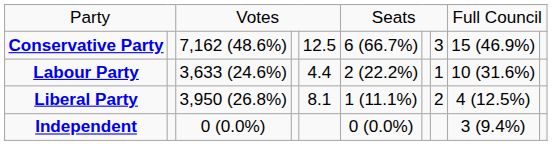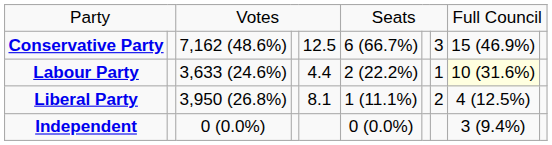Labour Party | column 9: no background -> lightyellow background
